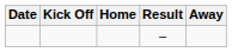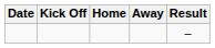columns swapped: Result <-> Away
